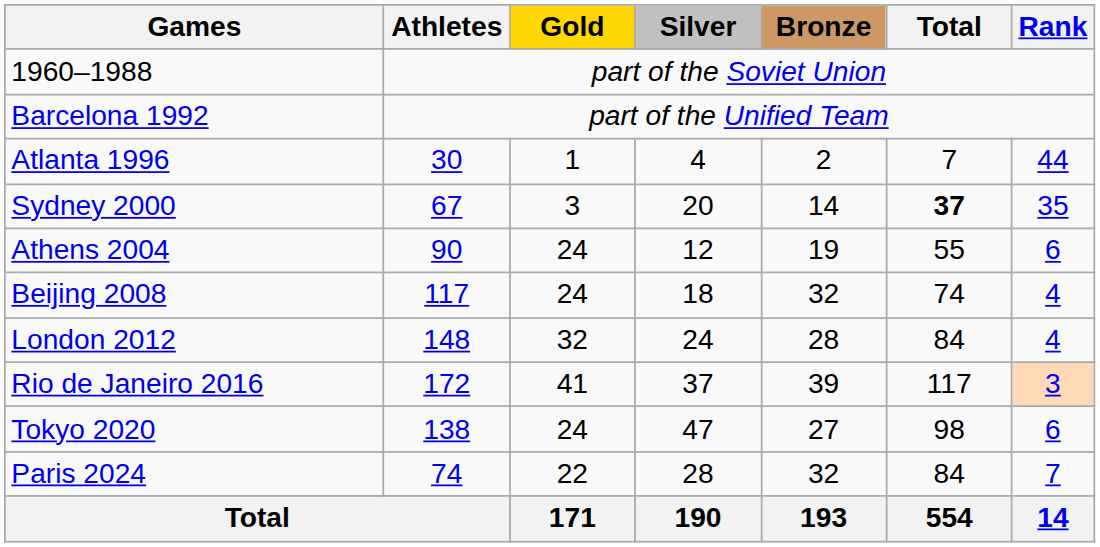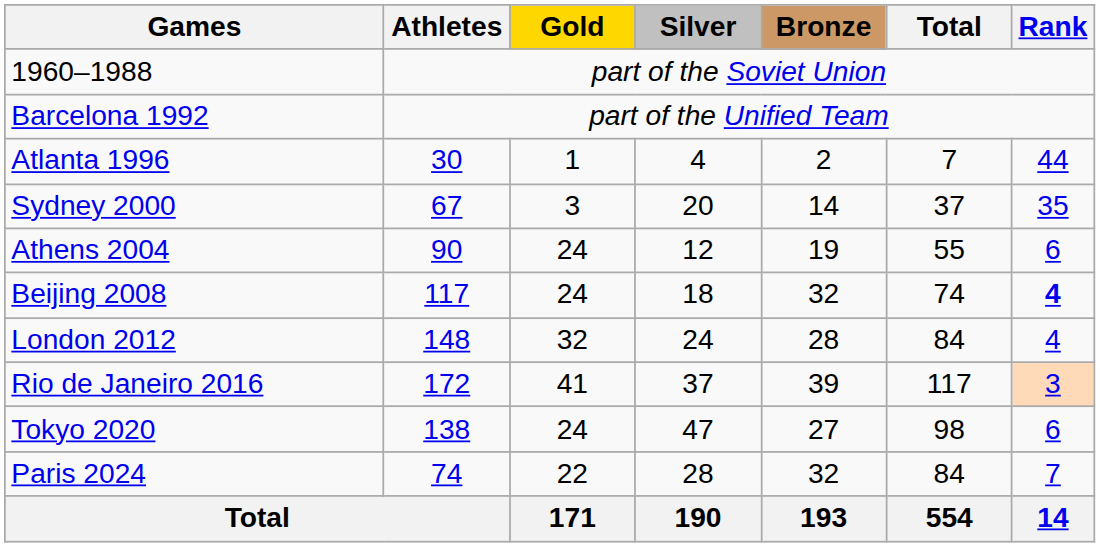Sydney 2000 | Total: bold -> normal
Beijing 2008 | Rank: normal -> bold
